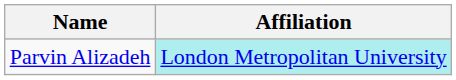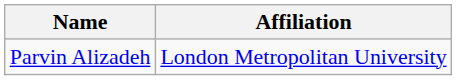Parvin Alizadeh | Affiliation: paleturquoise background -> no background
